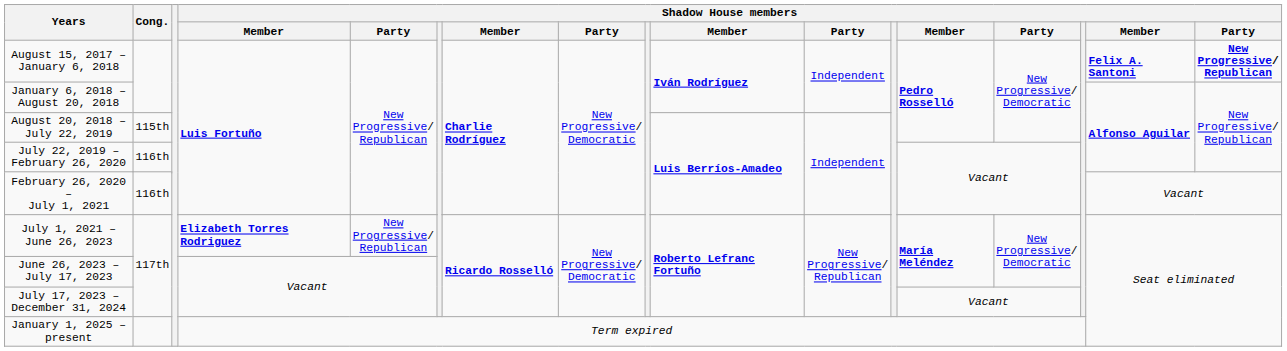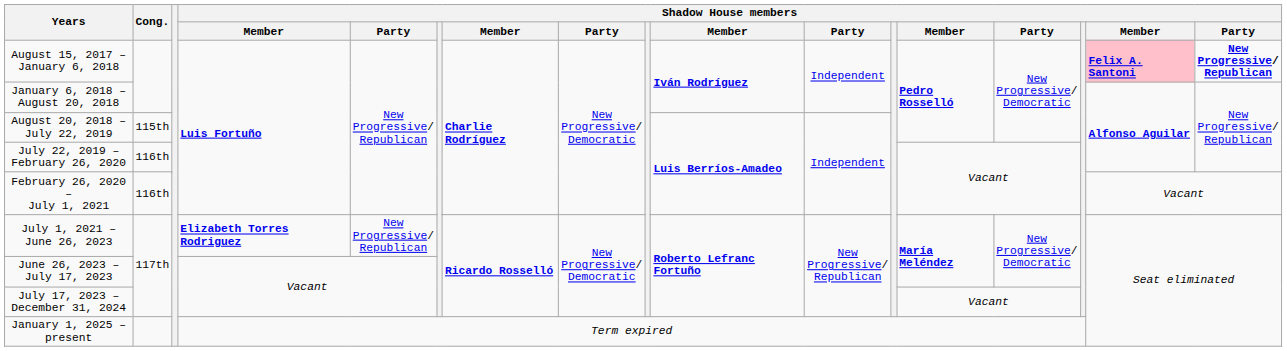August 15, 2017 – January 6, 2018 | column 16: no background -> pink background
